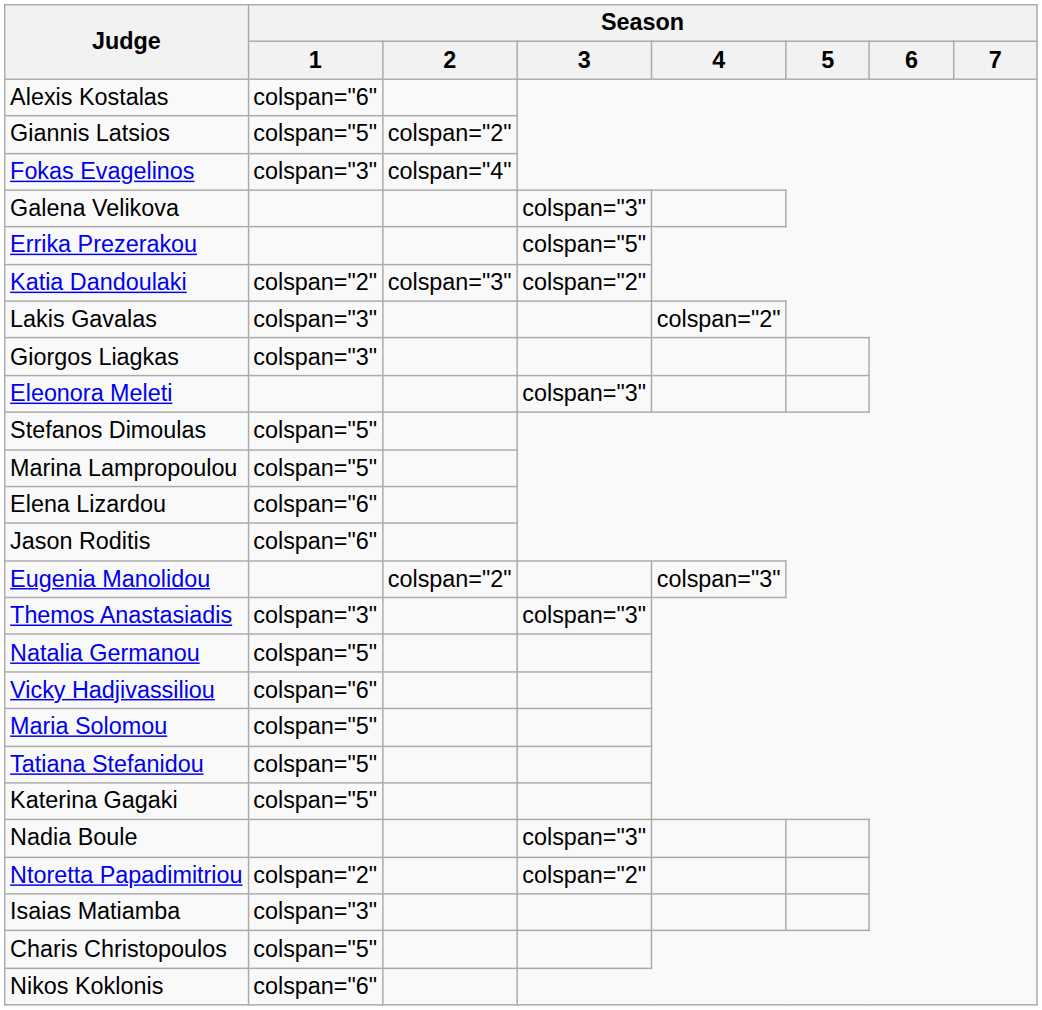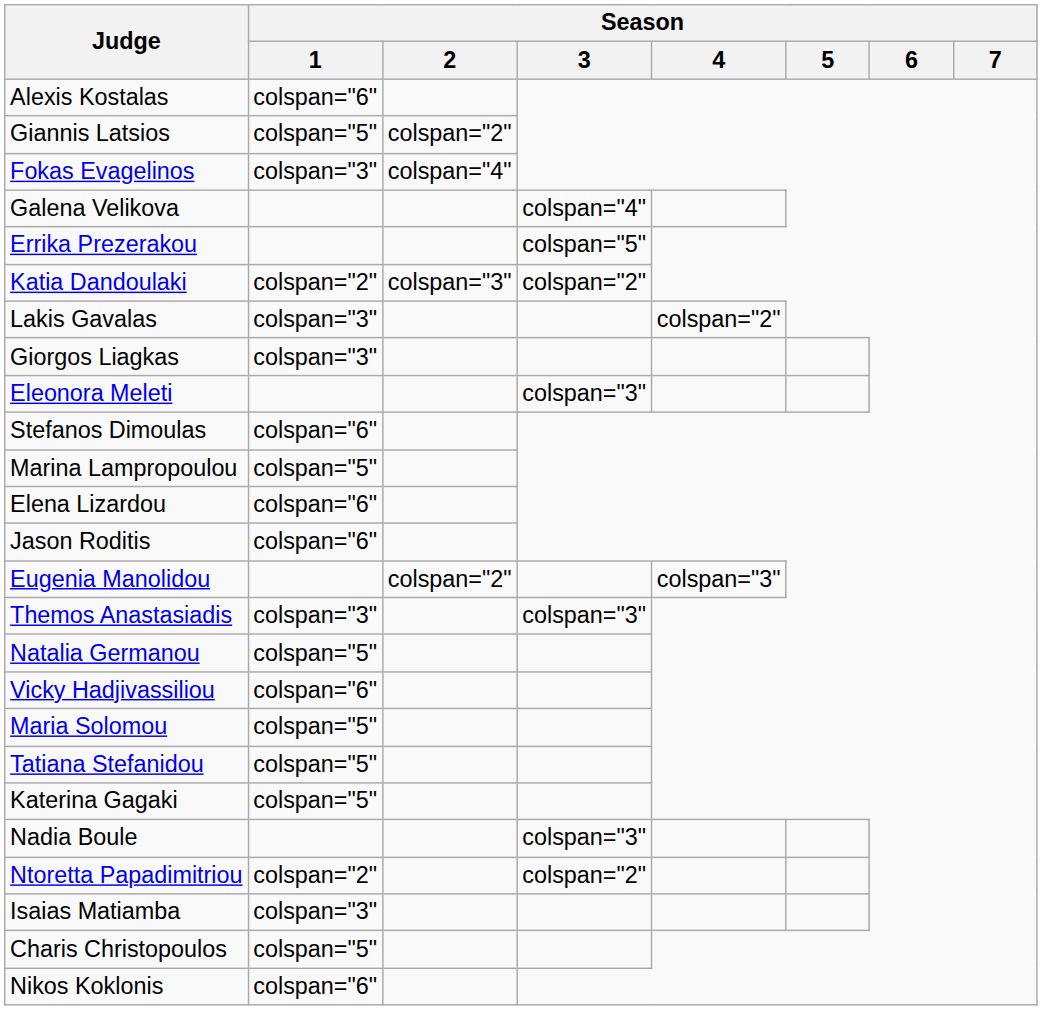Galena Velikova | Season / 3: colspan="3" -> colspan="4"
Stefanos Dimoulas | Season / 1: colspan="5" -> colspan="6"
